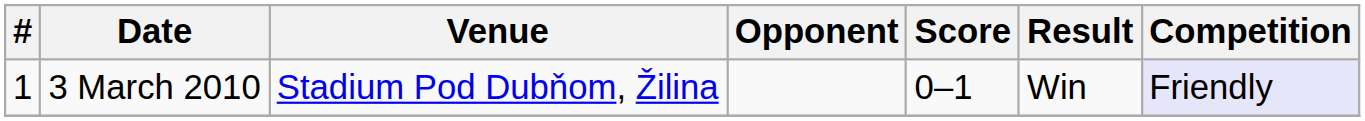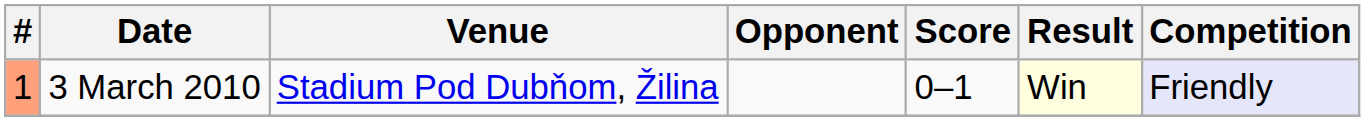3 March 2010 | #: no background -> lightsalmon background
3 March 2010 | Result: no background -> lightyellow background
